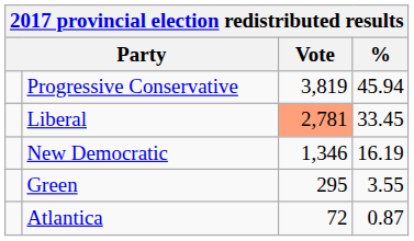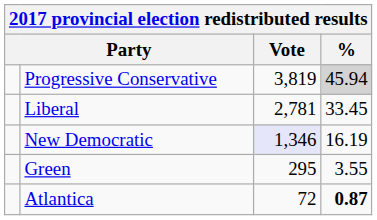Progressive Conservative | %: no background -> lightgrey background
Liberal | Vote: lightsalmon background -> no background
New Democratic | Vote: no background -> lavender background
Atlantica | %: normal -> bold
